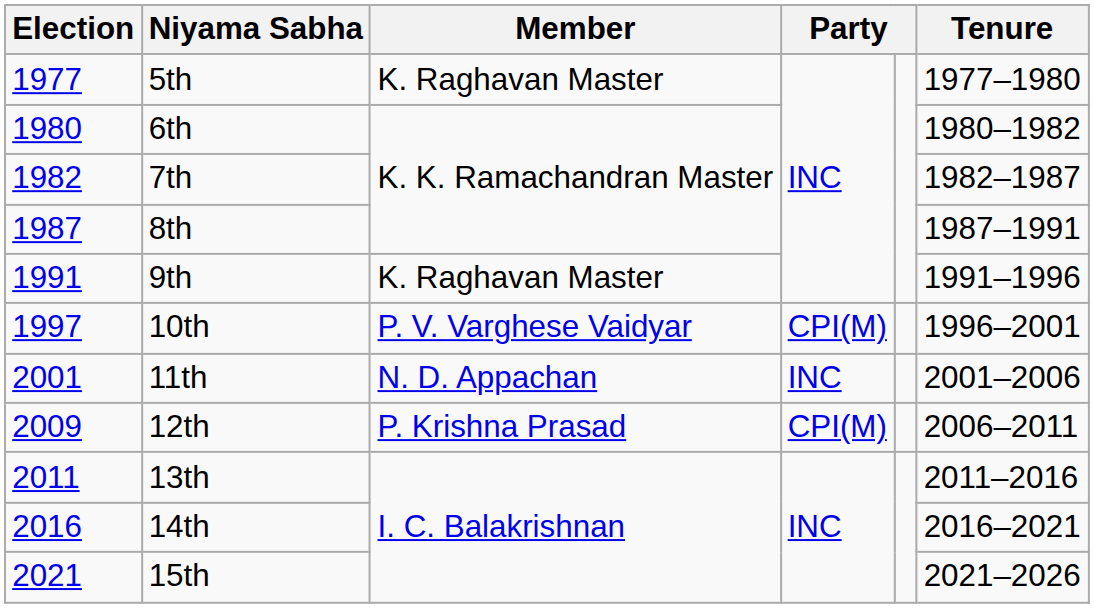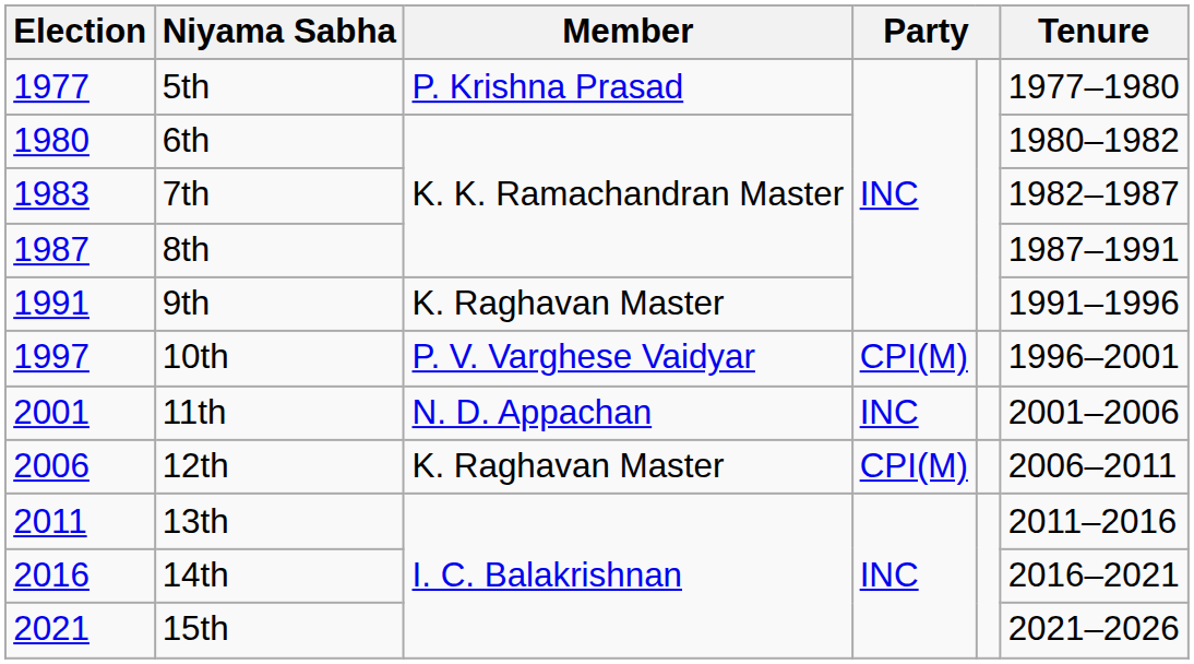5th | Member: K. Raghavan Master -> P. Krishna Prasad
7th | Election: 1982 -> 1983
12th | Election: 2009 -> 2006
12th | Member: P. Krishna Prasad -> K. Raghavan Master
